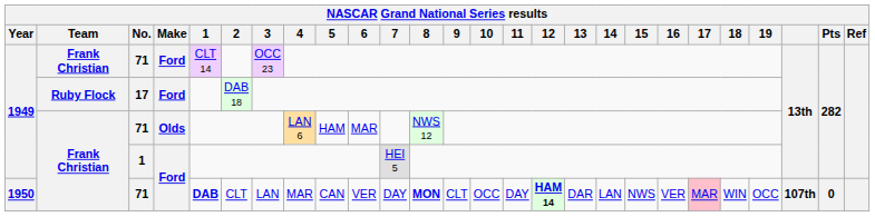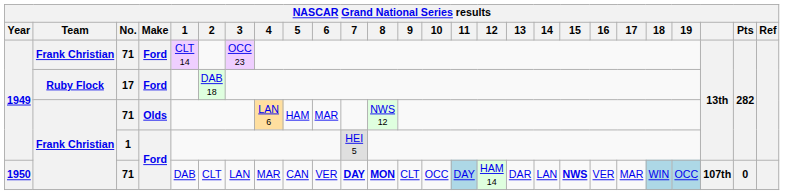1950 / 71 | 1: bold -> normal
1950 / 71 | 7: normal -> bold
1950 / 71 | 11: no background -> lightblue background
1950 / 71 | 12: bold -> normal
1950 / 71 | 15: normal -> bold
1950 / 71 | 17: pink background -> no background
1950 / 71 | 18: no background -> lightblue background
1950 / 71 | 19: no background -> lightblue background
